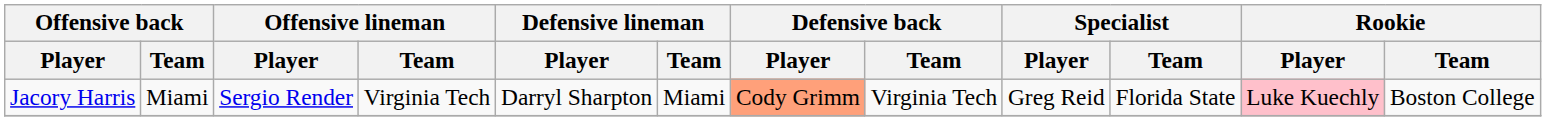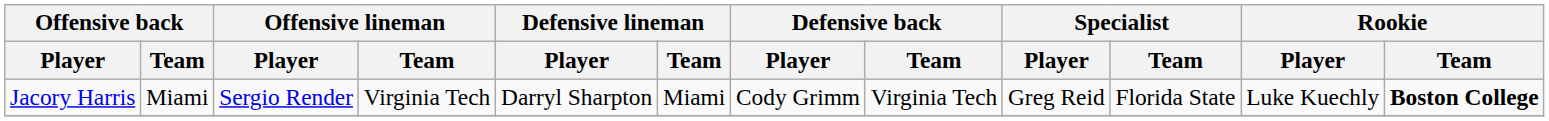Jacory Harris | Defensive back / Player: lightsalmon background -> no background
Jacory Harris | Rookie / Player: pink background -> no background
Jacory Harris | Rookie / Team: normal -> bold
